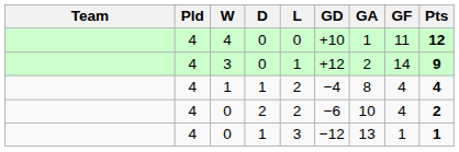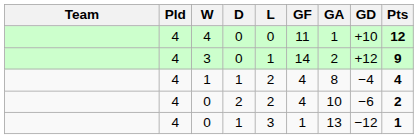columns swapped: GF <-> GD
